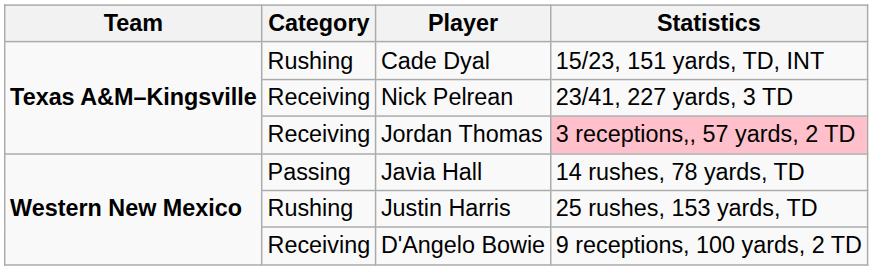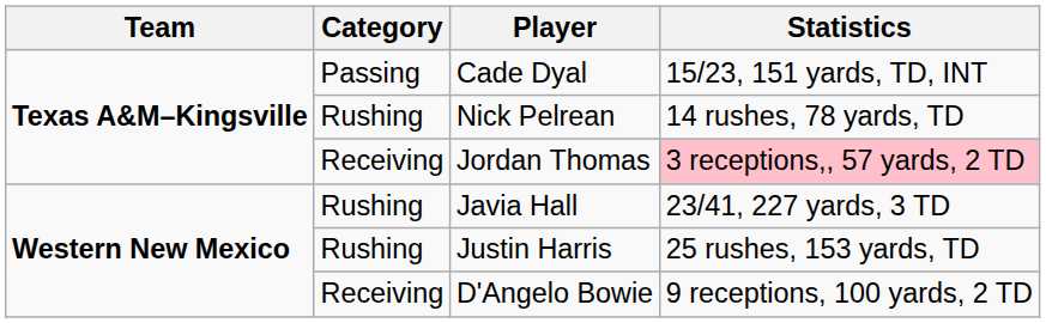Cade Dyal | Category: Rushing -> Passing
Nick Pelrean | Category: Receiving -> Rushing
Nick Pelrean | Statistics: 23/41, 227 yards, 3 TD -> 14 rushes, 78 yards, TD
Javia Hall | Category: Passing -> Rushing
Javia Hall | Statistics: 14 rushes, 78 yards, TD -> 23/41, 227 yards, 3 TD
